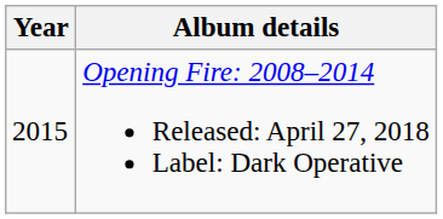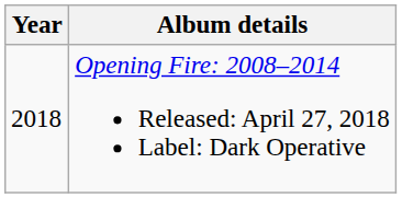row 2 | Year: 2015 -> 2018
